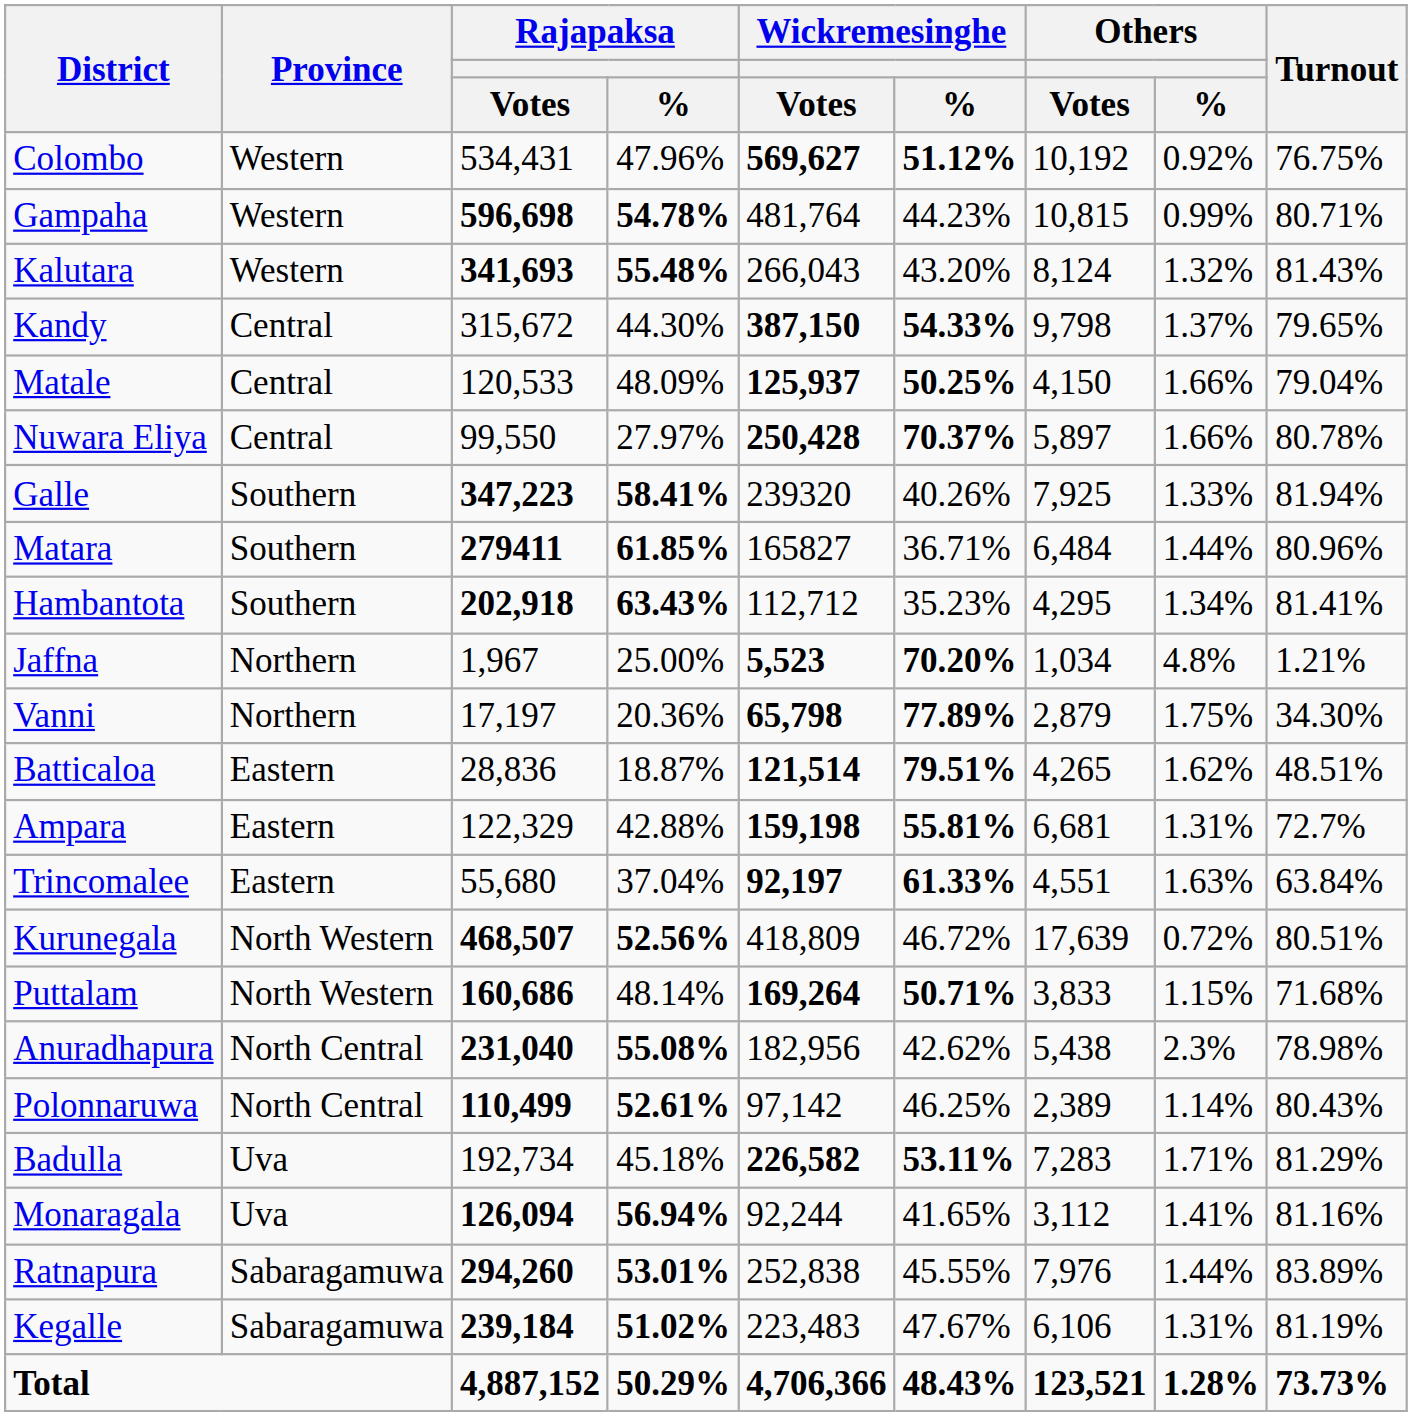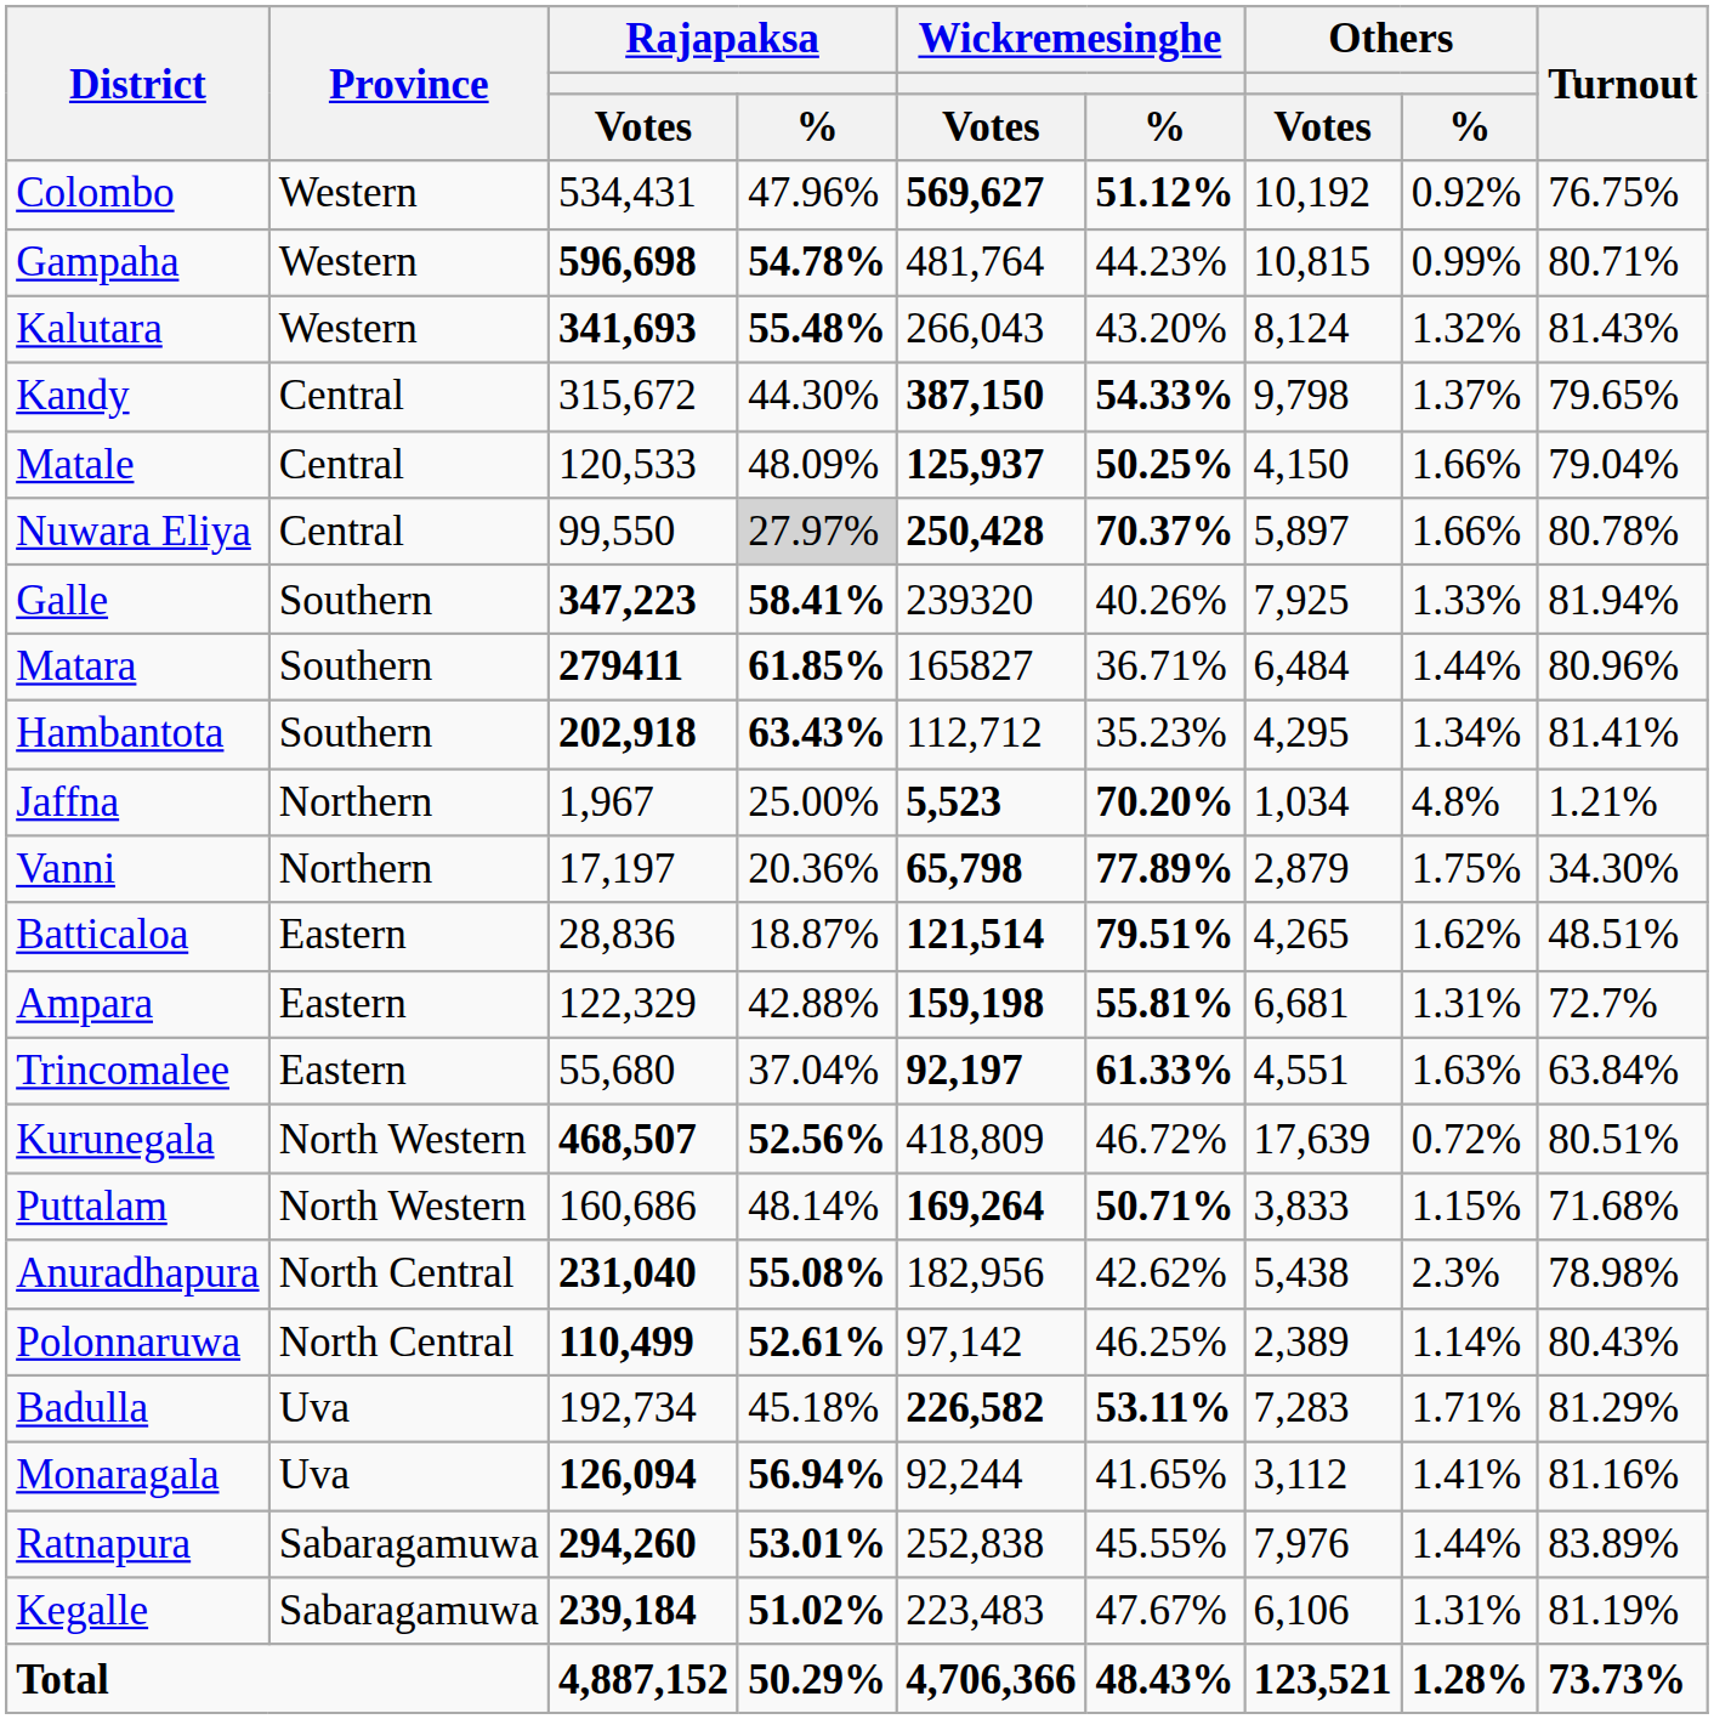Nuwara Eliya | Rajapaksa / %: no background -> lightgrey background
Puttalam | Rajapaksa / Votes: bold -> normal
